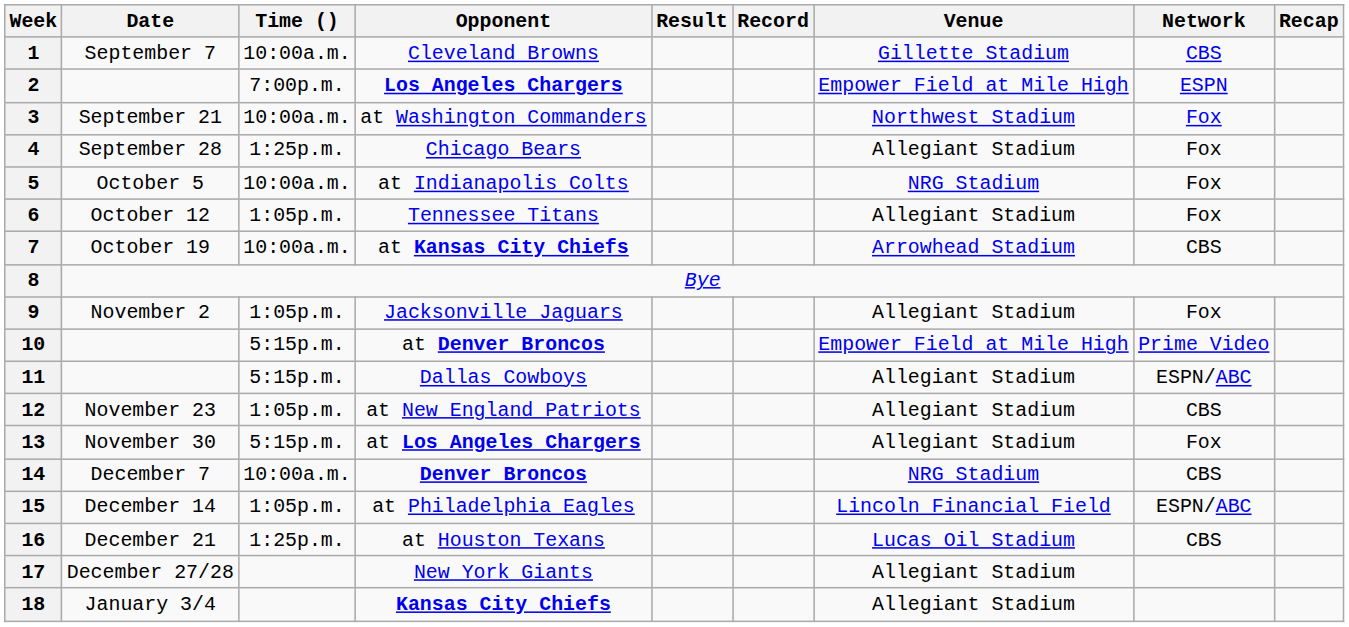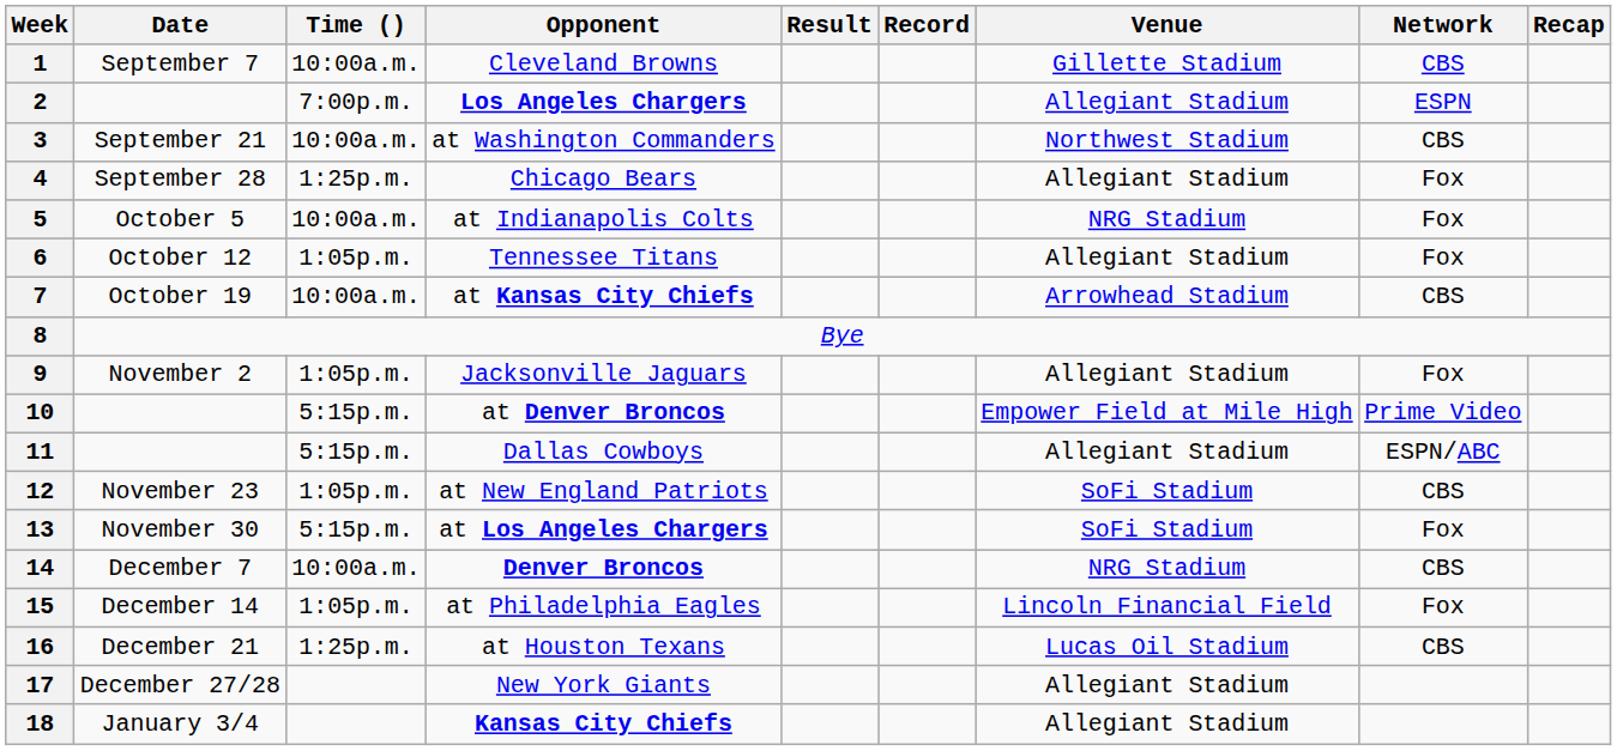2 | Venue: Empower Field at Mile High -> Allegiant Stadium
3 | Network: Fox -> CBS
12 | Venue: Allegiant Stadium -> SoFi Stadium
13 | Venue: Allegiant Stadium -> SoFi Stadium
15 | Network: ESPN/ABC -> Fox
